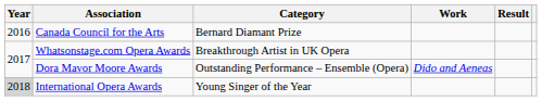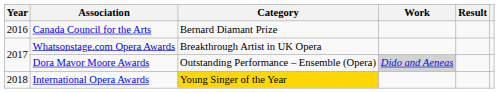Dora Mavor Moore Awards | Work: no background -> lightgrey background
International Opera Awards | Year: lightgrey background -> no background
International Opera Awards | Category: no background -> gold background
